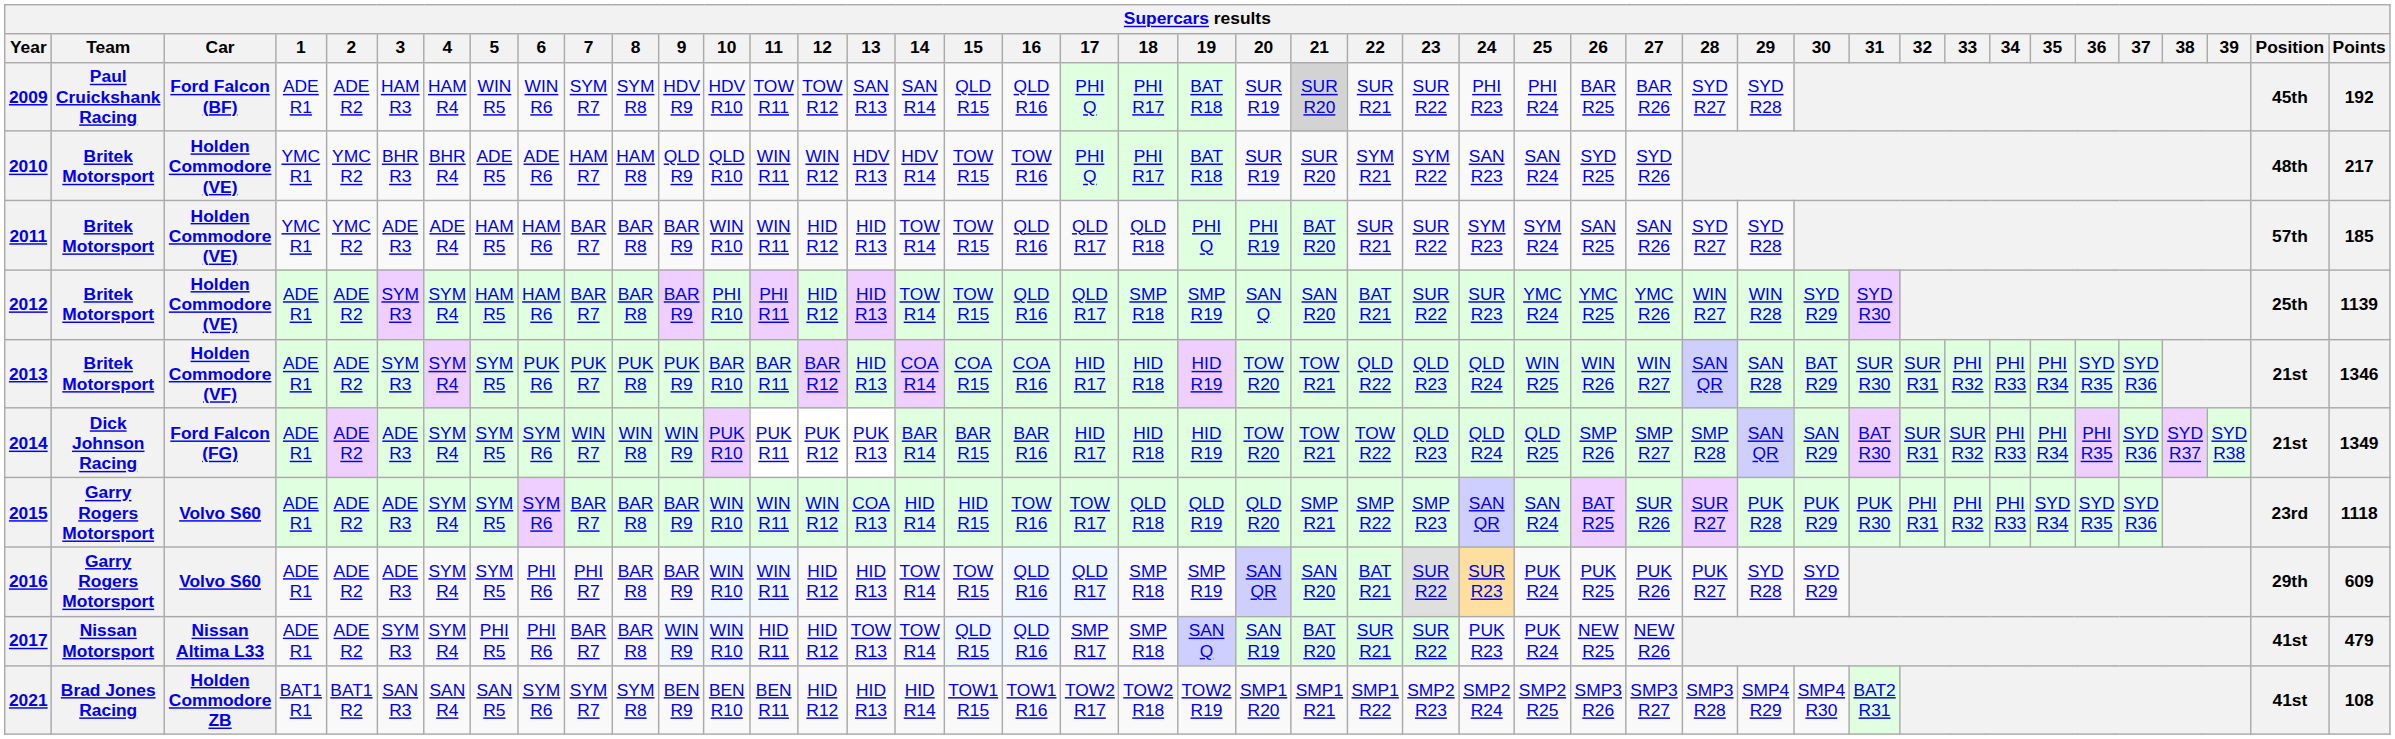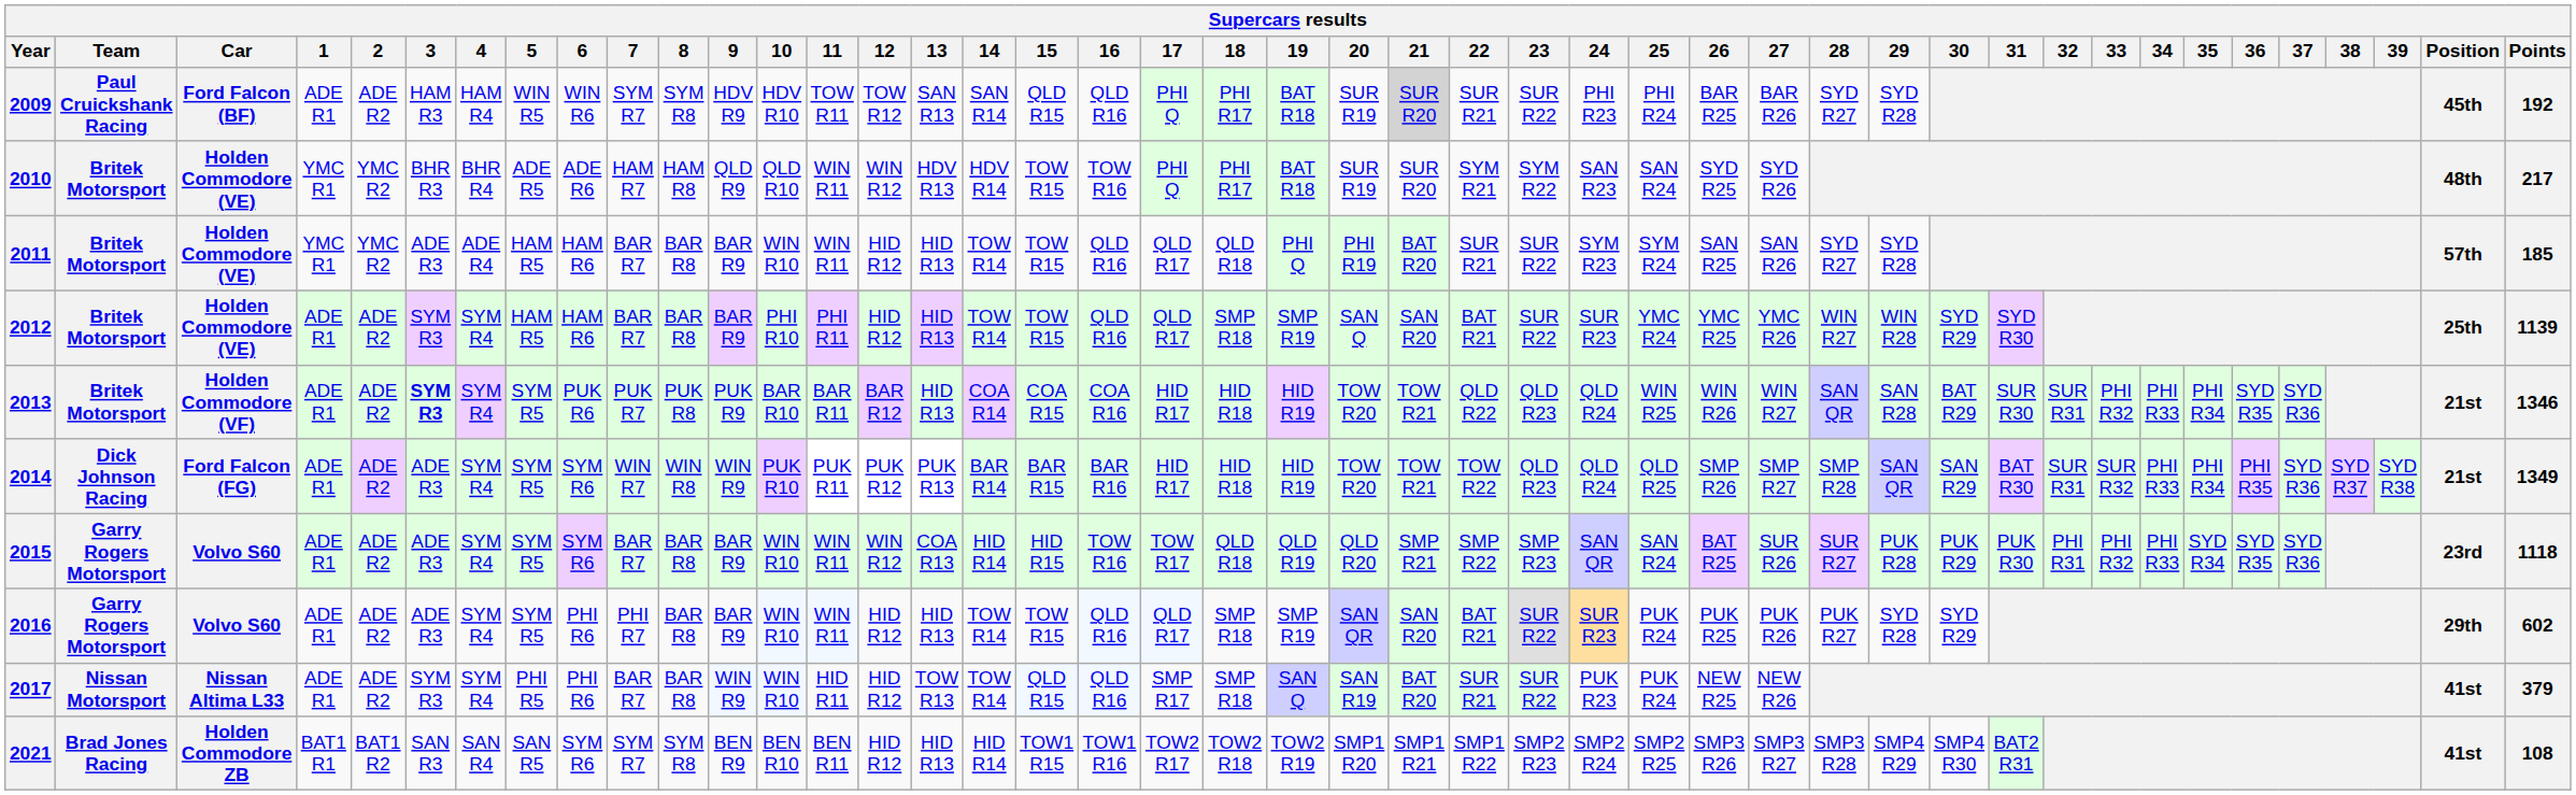2013 | 3: normal -> bold
2016 | Points: 609 -> 602
2017 | Points: 479 -> 379
